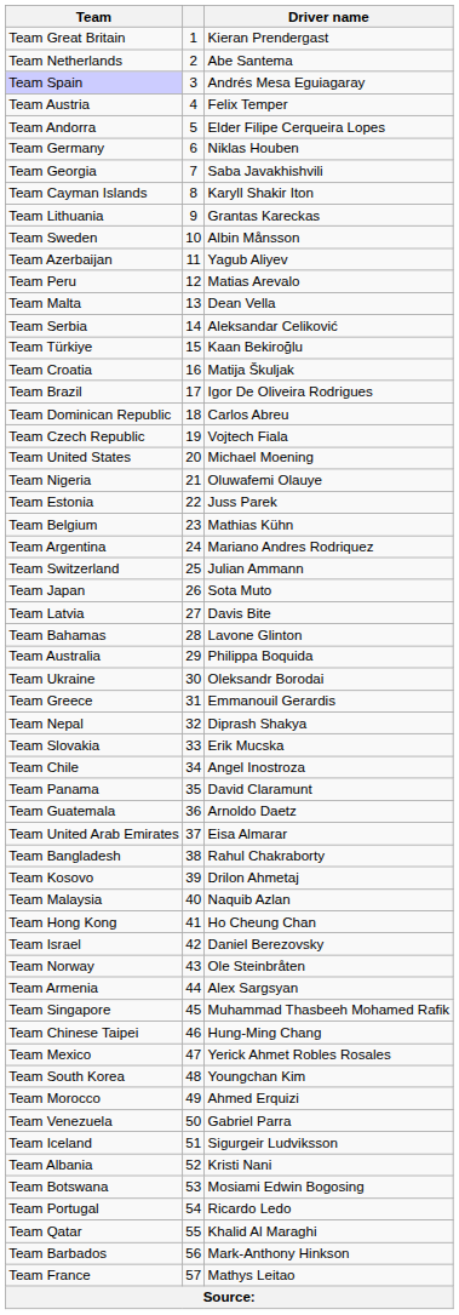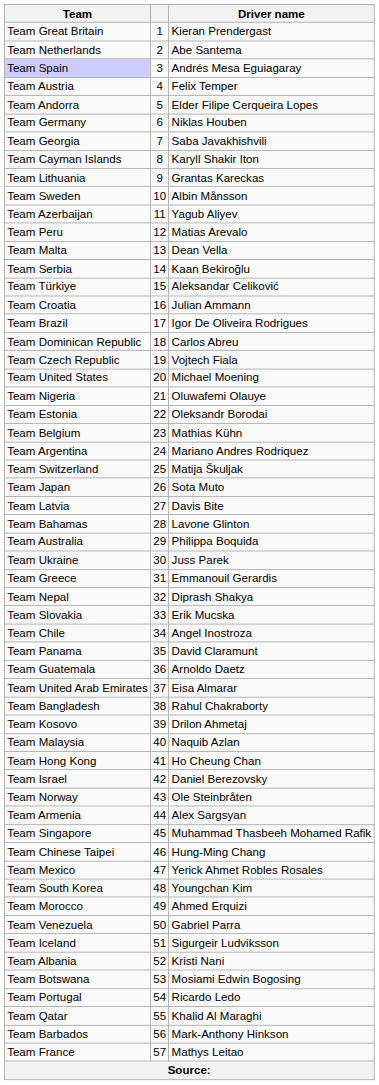Team Serbia | Driver name: Aleksandar Celiković -> Kaan Bekiroğlu
Team Türkiye | Driver name: Kaan Bekiroğlu -> Aleksandar Celiković
Team Croatia | Driver name: Matija Škuljak -> Julian Ammann
Team Estonia | Driver name: Juss Parek -> Oleksandr Borodai
Team Switzerland | Driver name: Julian Ammann -> Matija Škuljak
Team Ukraine | Driver name: Oleksandr Borodai -> Juss Parek
